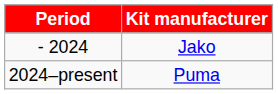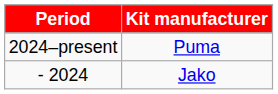rows swapped: - 2024 <-> 2024–present
